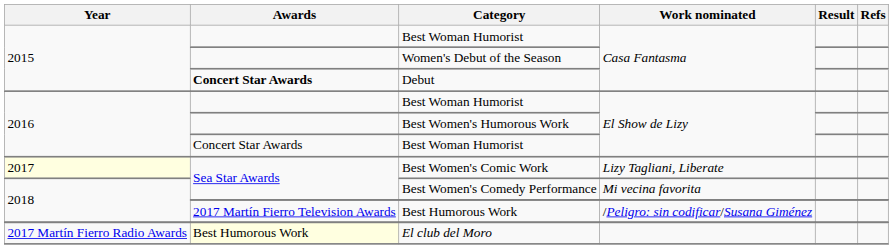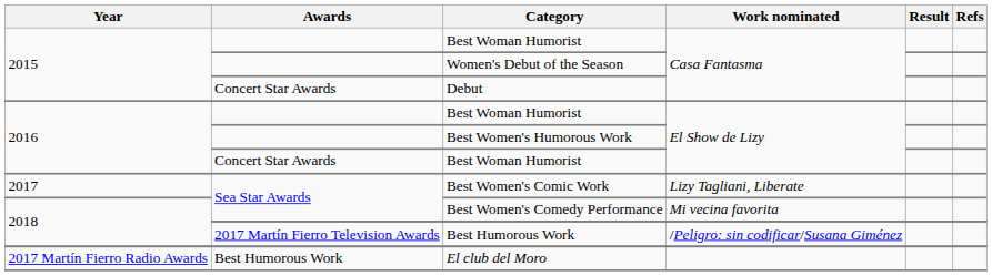Debut | Awards: bold -> normal
Best Women's Comic Work | Year: lightyellow background -> no background
El club del Moro | Awards: lightyellow background -> no background
